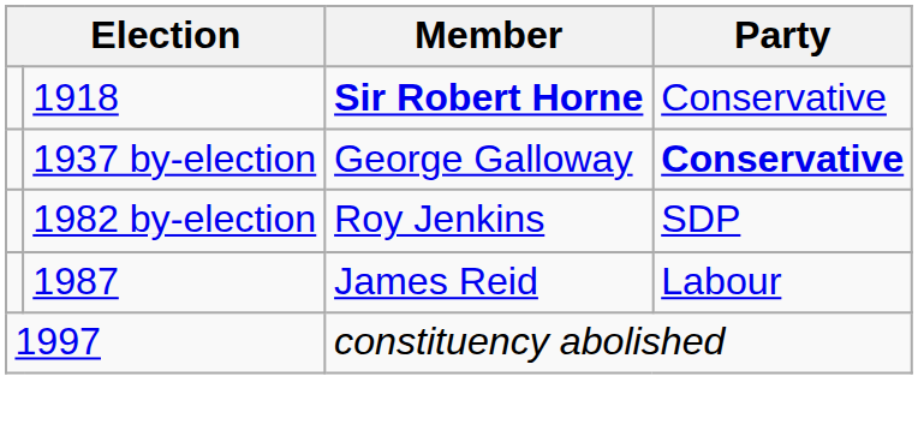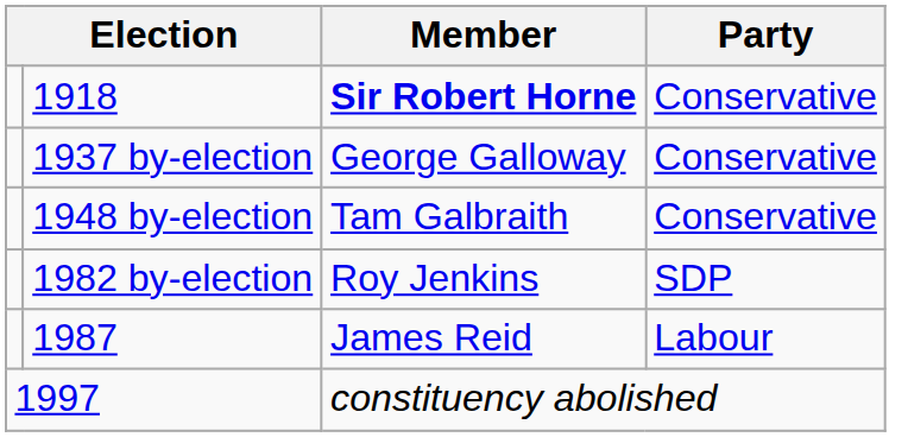1937 by-election | Party: bold -> normal
+ row: 1948 by-election | Tam Galbraith | Conservative
